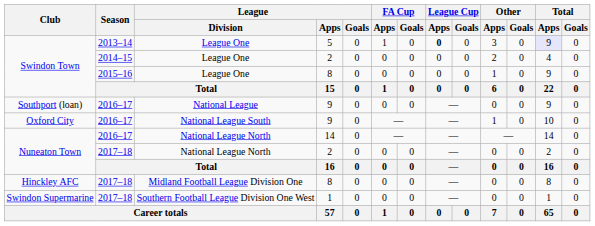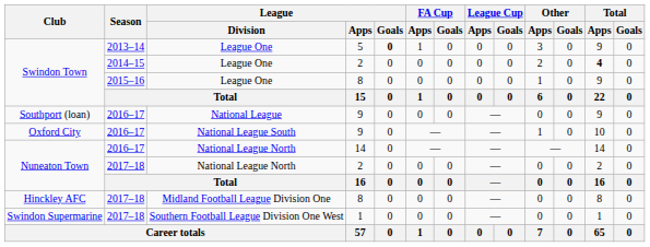Swindon Town / 5 | League / Goals: normal -> bold
Swindon Town / 5 | League Cup / Apps: bold -> normal
Swindon Town / 5 | Total / Apps: lavender background -> no background
Swindon Town / 2 | Total / Apps: normal -> bold
